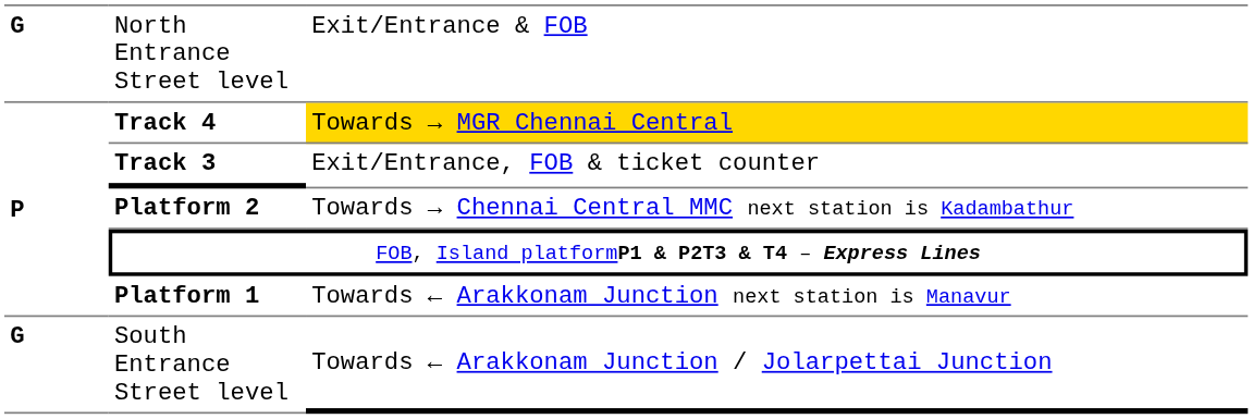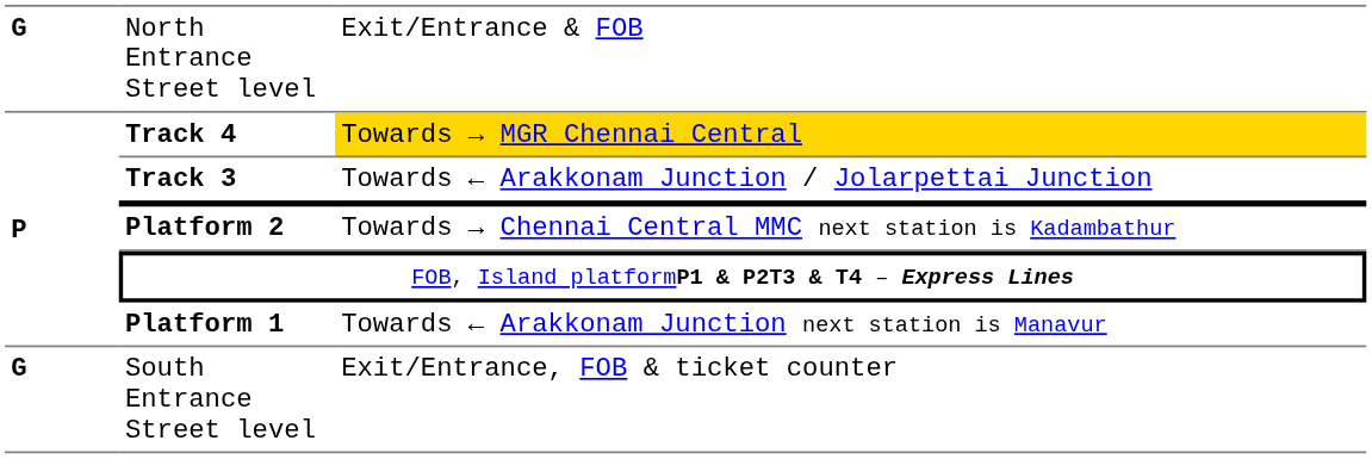Track 3 | column 3: Exit/Entrance, FOB & ticket counter -> Towards ← Arakkonam Junction / Jolarpettai Junction
South Entrance Street level | column 3: Towards ← Arakkonam Junction / Jolarpettai Junction -> Exit/Entrance, FOB & ticket counter
